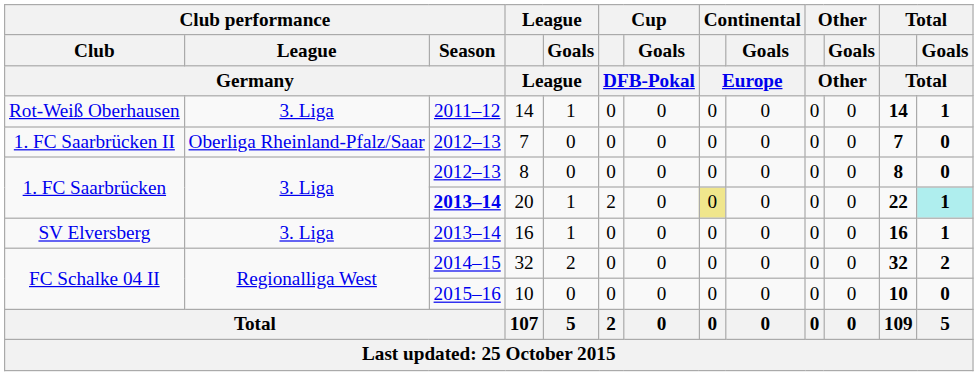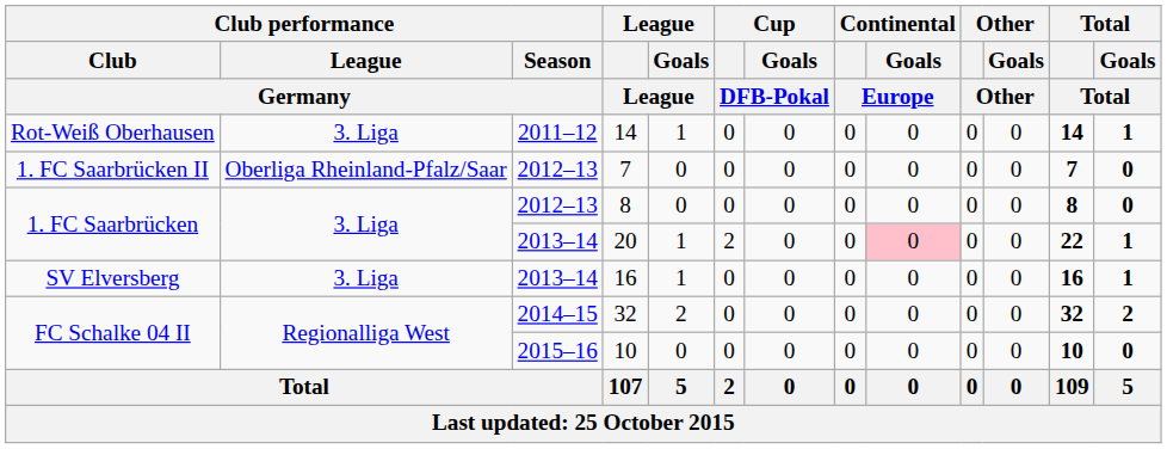20 | Club performance / Season / Germany: bold -> normal
20 | Continental / Europe: khaki background -> no background
20 | Continental / Goals / Europe: no background -> pink background
20 | Total / Goals / Total: paleturquoise background -> no background
